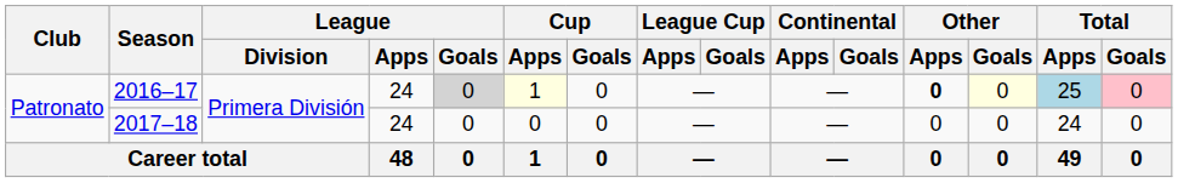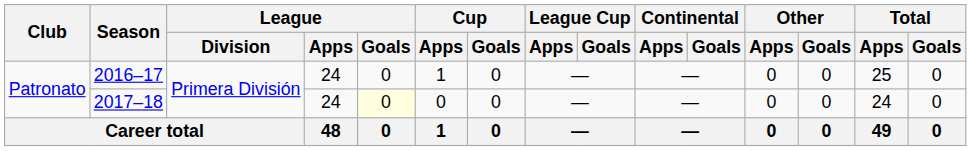2016–17 | League / Goals: lightgrey background -> no background
2016–17 | Cup / Apps: lightyellow background -> no background
2016–17 | Other / Apps: bold -> normal
2016–17 | Other / Goals: lightyellow background -> no background
2016–17 | Total / Apps: lightblue background -> no background
2016–17 | Total / Goals: pink background -> no background
2017–18 | League / Goals: no background -> lightyellow background
